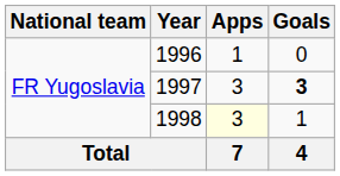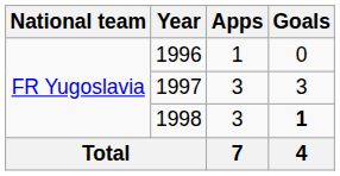1997 | Goals: bold -> normal
1998 | Apps: lightyellow background -> no background
1998 | Goals: normal -> bold
